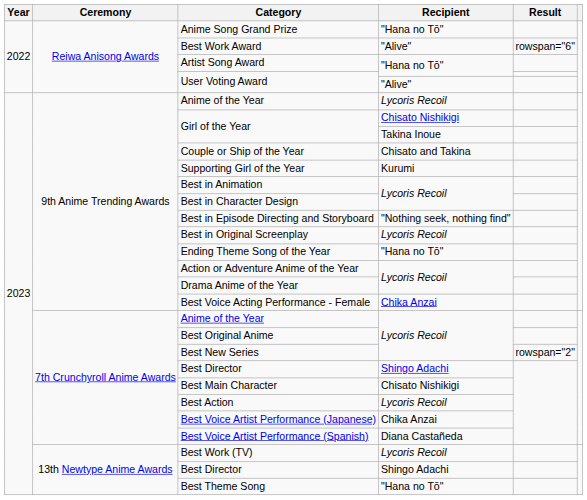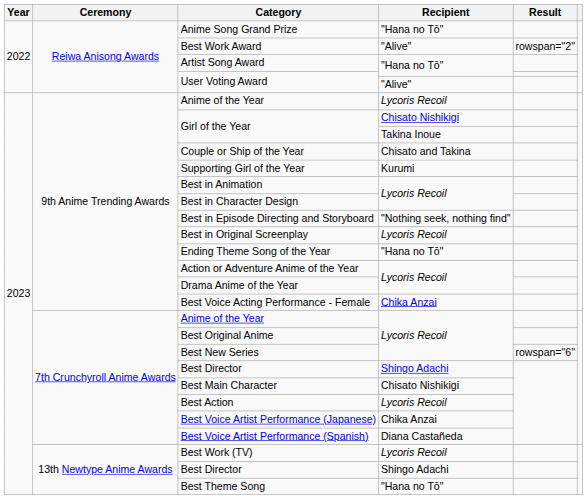Best Work Award | Result: rowspan="6" -> rowspan="2"
Best New Series | Result: rowspan="2" -> rowspan="6"
